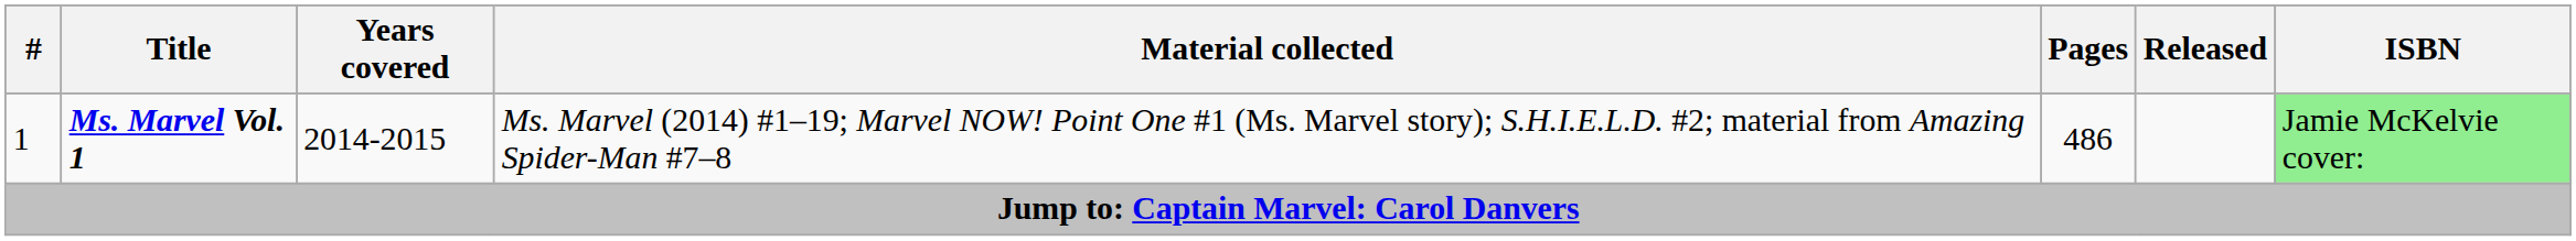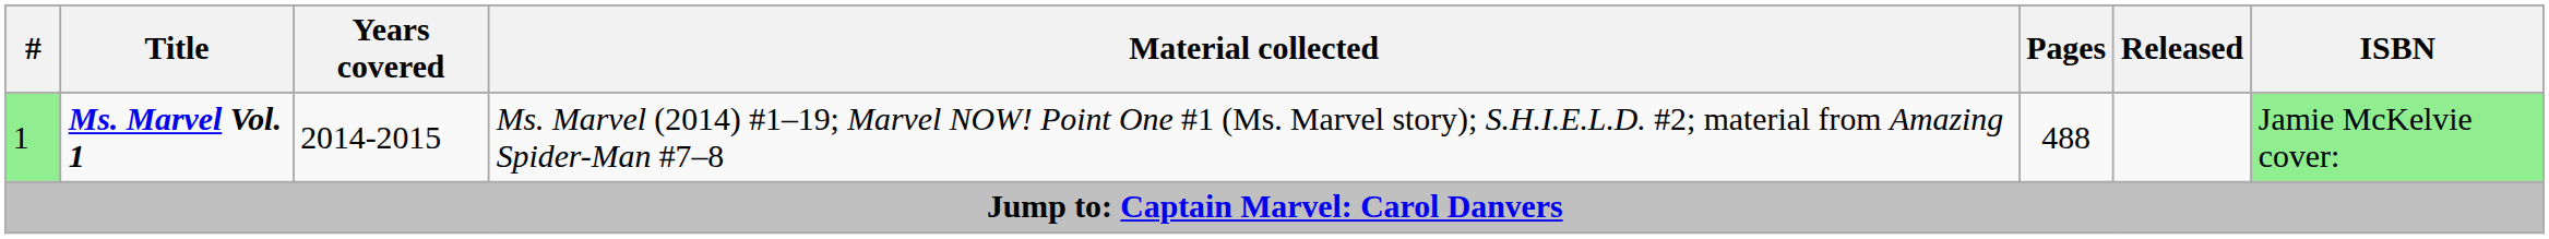Ms. Marvel Vol. 1 | #: no background -> lightgreen background
Ms. Marvel Vol. 1 | Pages: 486 -> 488
